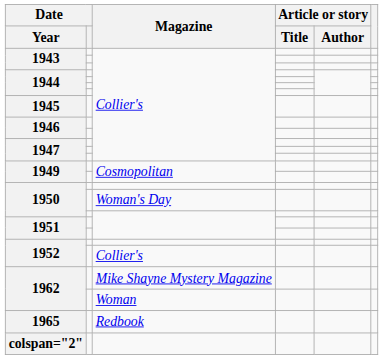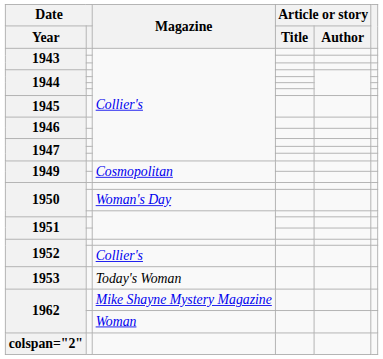+ row: 1953 | Today's Woman
- row: 1965 | Redbook
